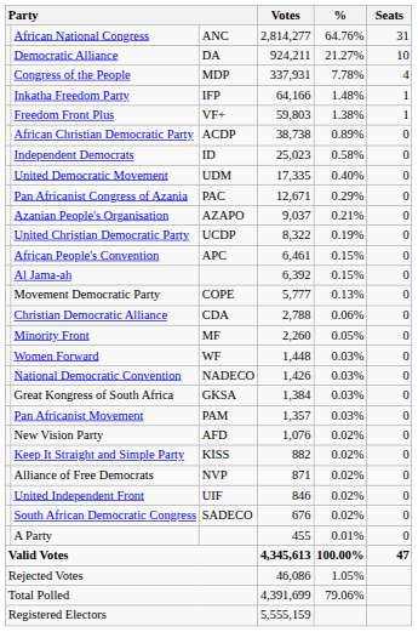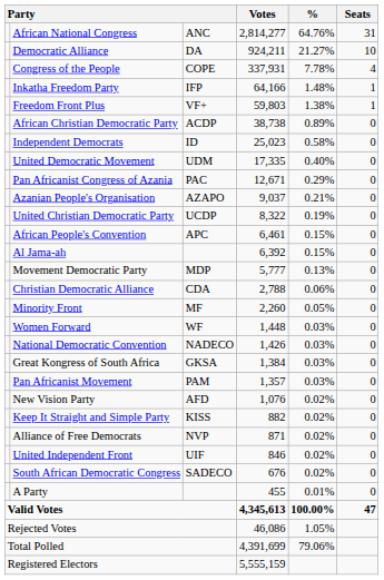Congress of the People | column 3: MDP -> COPE
Movement Democratic Party | column 3: COPE -> MDP
